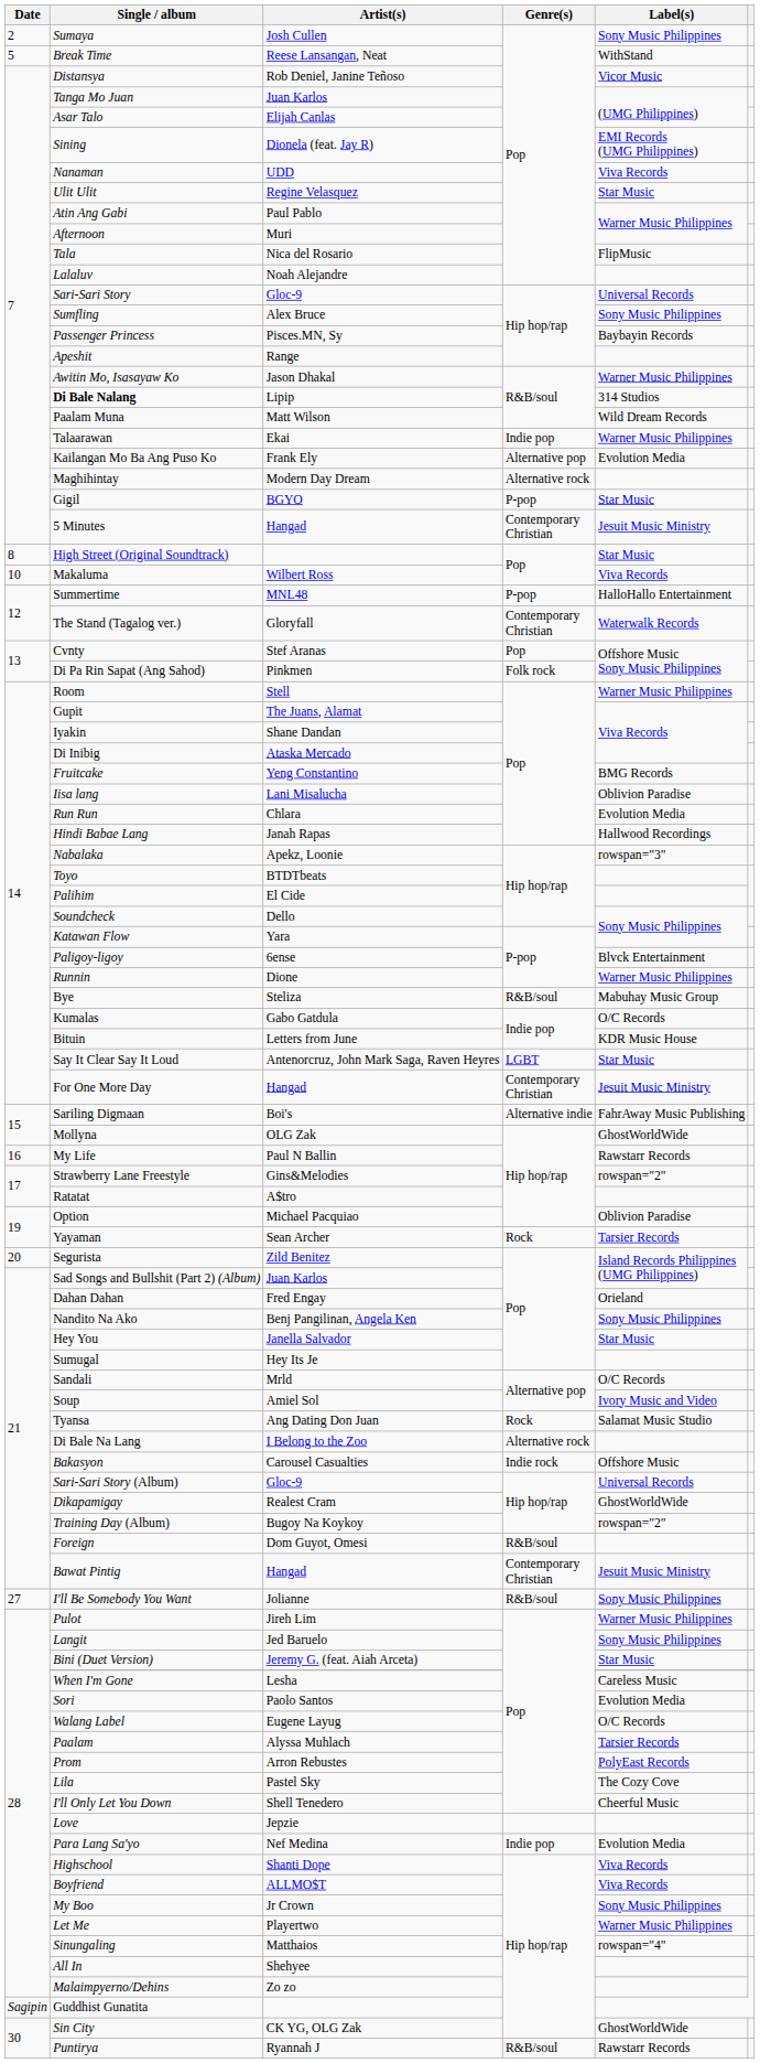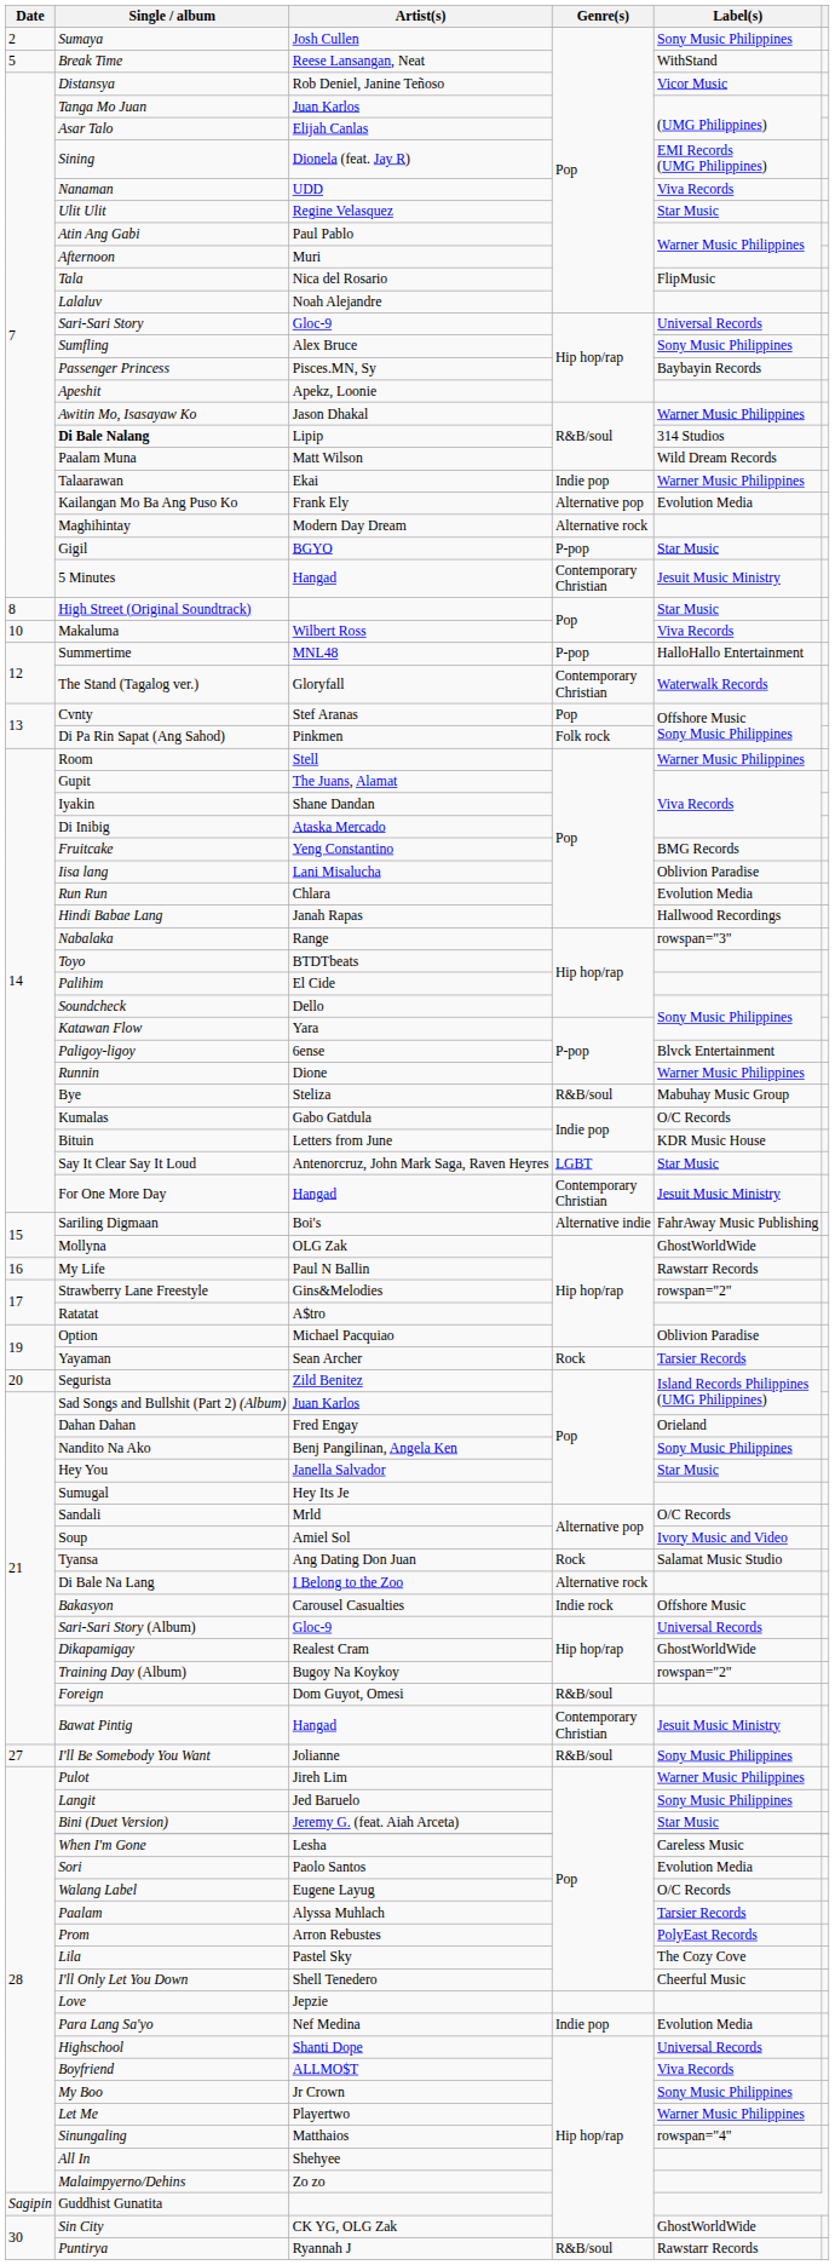Apeshit | Artist(s): Range -> Apekz, Loonie
Nabalaka | Artist(s): Apekz, Loonie -> Range
Highschool | Label(s): Viva Records -> Universal Records
